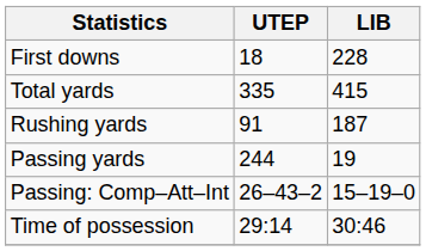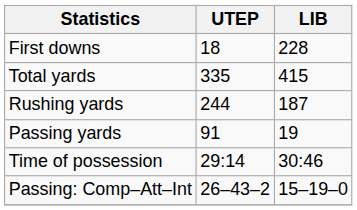Rushing yards | UTEP: 91 -> 244
Passing yards | UTEP: 244 -> 91
rows swapped: Passing: Comp–Att–Int <-> Time of possession
